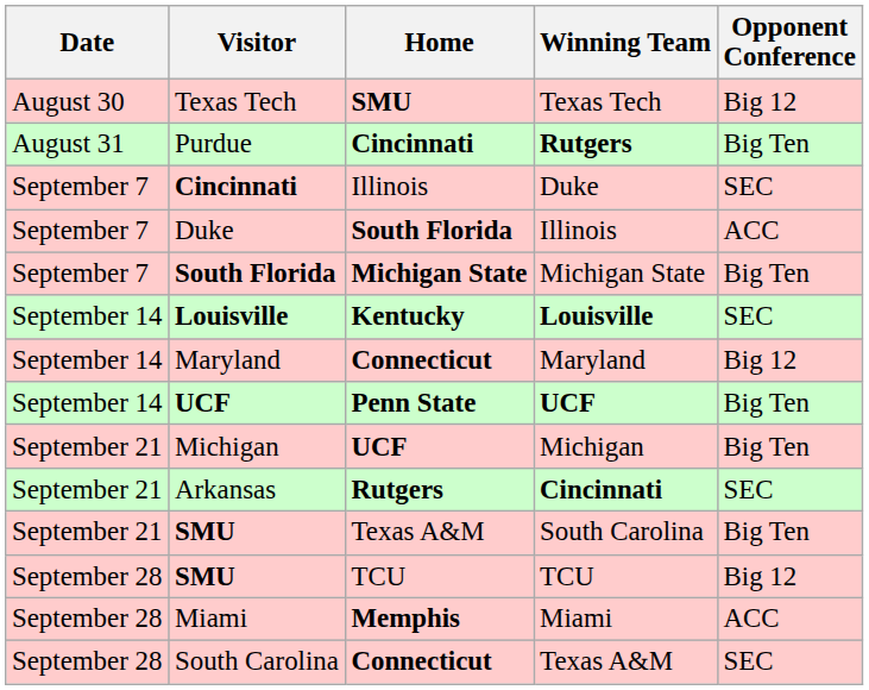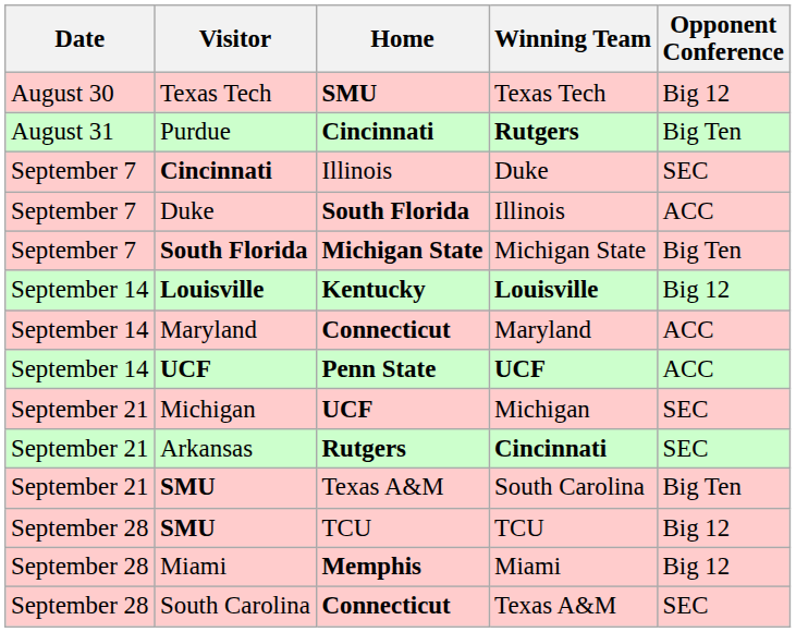row 7 | Opponent Conference: SEC -> Big 12
row 8 | Opponent Conference: Big 12 -> ACC
row 9 | Opponent Conference: Big Ten -> ACC
row 10 | Opponent Conference: Big Ten -> SEC
row 14 | Opponent Conference: ACC -> Big 12
